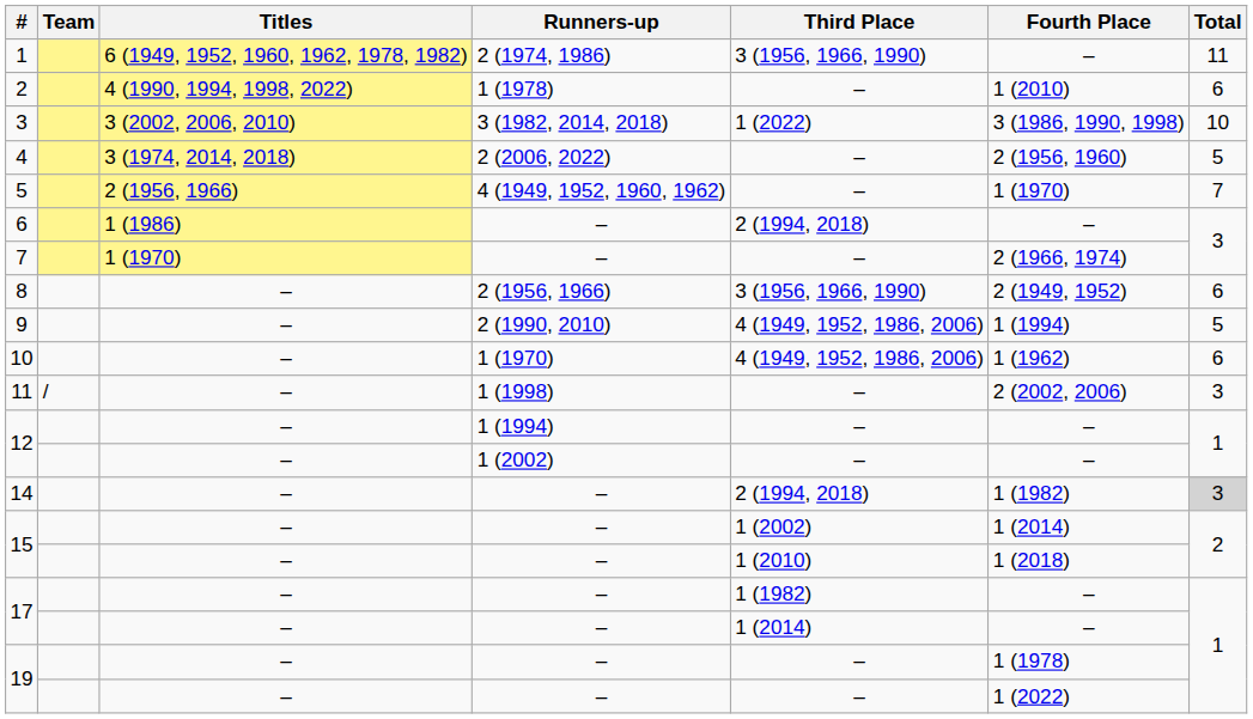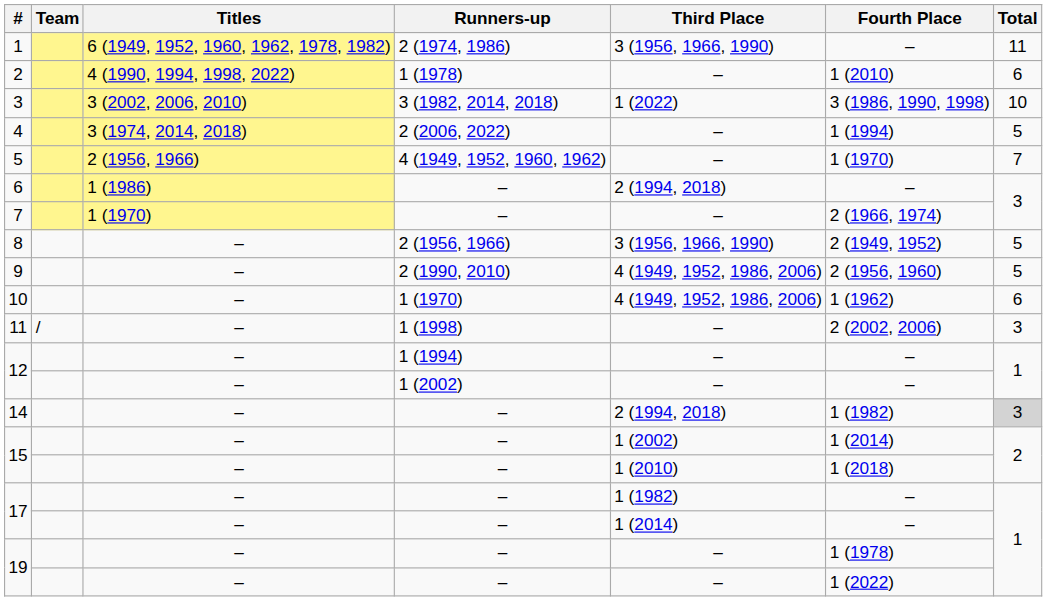4 | Fourth Place: 2 (1956, 1960) -> 1 (1994)
8 | Total: 6 -> 5
9 | Fourth Place: 1 (1994) -> 2 (1956, 1960)
